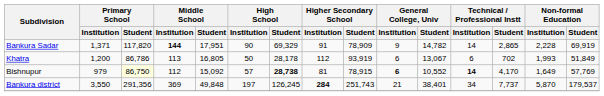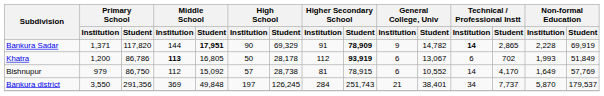Bankura Sadar | Middle School / Institution: bold -> normal
Bankura Sadar | Middle School / Student: normal -> bold
Bankura Sadar | Higher Secondary School / Student: normal -> bold
Bankura Sadar | Technical / Professional Instt / Institution: normal -> bold
Khatra | Middle School / Institution: normal -> bold
Khatra | Higher Secondary School / Student: normal -> bold
Bishnupur | Primary School / Student: lightyellow background -> no background
Bishnupur | High School / Student: bold -> normal
Bishnupur | General College, Univ / Institution: bold -> normal
Bishnupur | Technical / Professional Instt / Institution: bold -> normal
Bankura district | Higher Secondary School / Institution: bold -> normal
